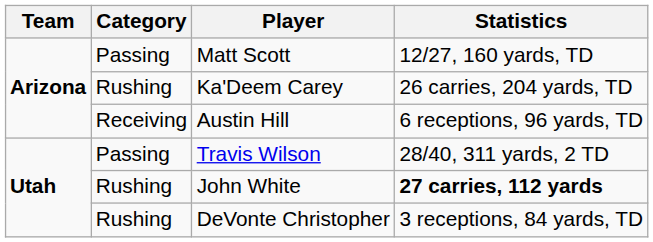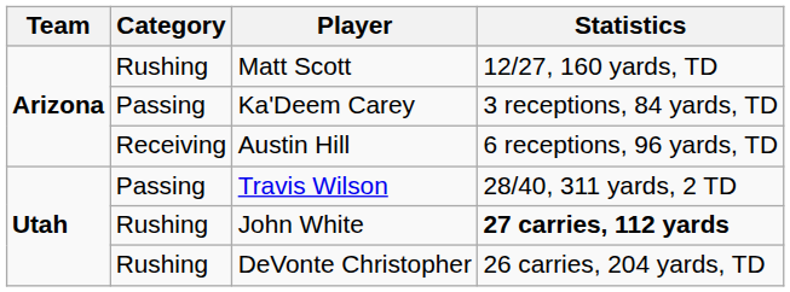Matt Scott | Category: Passing -> Rushing
Ka'Deem Carey | Category: Rushing -> Passing
Ka'Deem Carey | Statistics: 26 carries, 204 yards, TD -> 3 receptions, 84 yards, TD
DeVonte Christopher | Statistics: 3 receptions, 84 yards, TD -> 26 carries, 204 yards, TD
